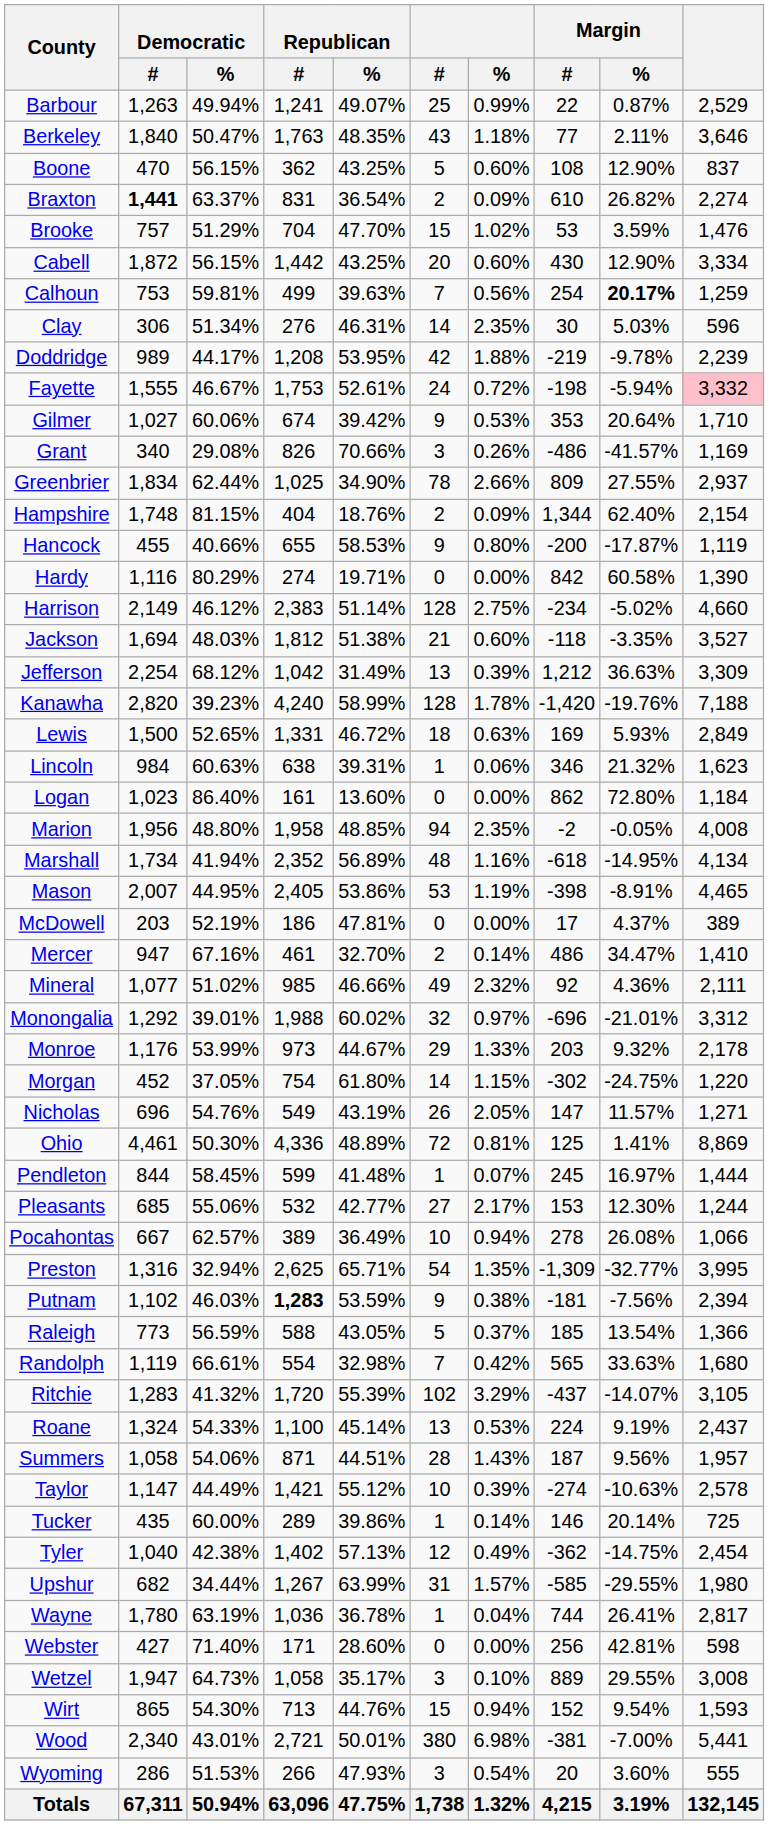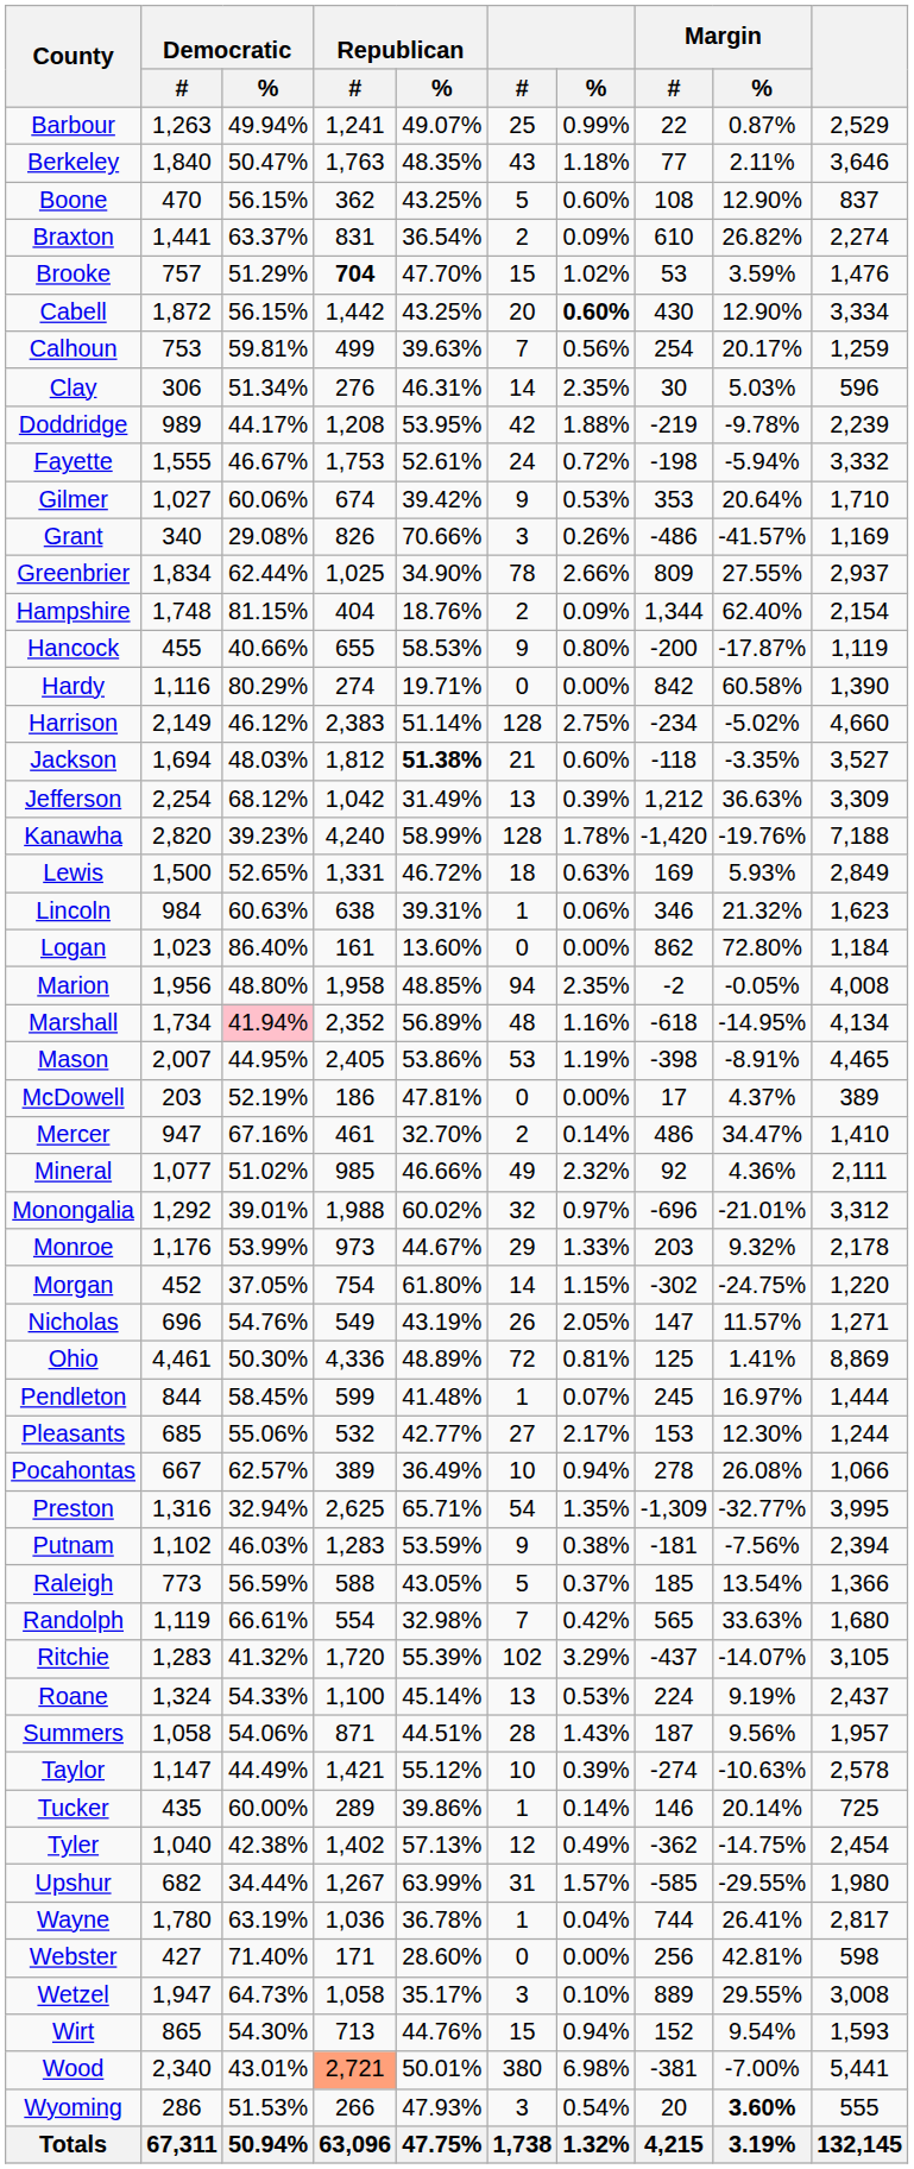Braxton | Democratic / #: bold -> normal
Brooke | Republican / #: normal -> bold
Cabell | %: normal -> bold
Calhoun | Margin / %: bold -> normal
Fayette | column 10: pink background -> no background
Jackson | Republican / %: normal -> bold
Marshall | Democratic / %: no background -> pink background
Putnam | Republican / #: bold -> normal
Wood | Republican / #: no background -> lightsalmon background
Wyoming | Margin / %: normal -> bold
